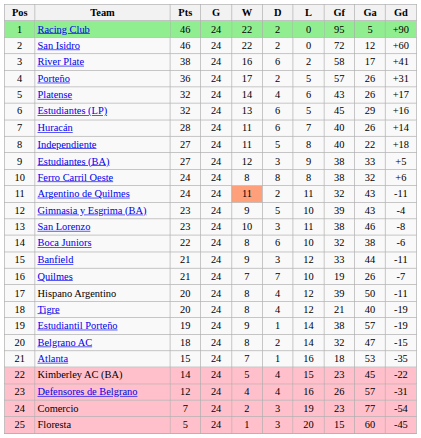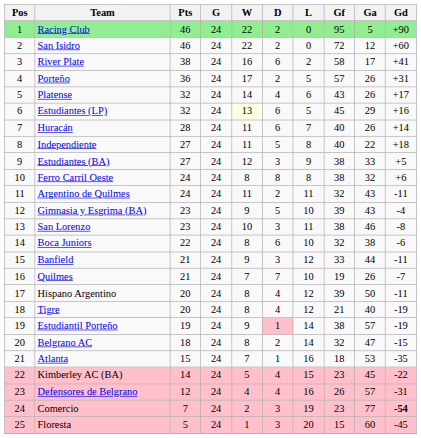Estudiantes (LP) | W: no background -> lightyellow background
Argentino de Quilmes | W: lightsalmon background -> no background
Estudiantil Porteño | D: no background -> pink background
Comercio | Gd: normal -> bold
